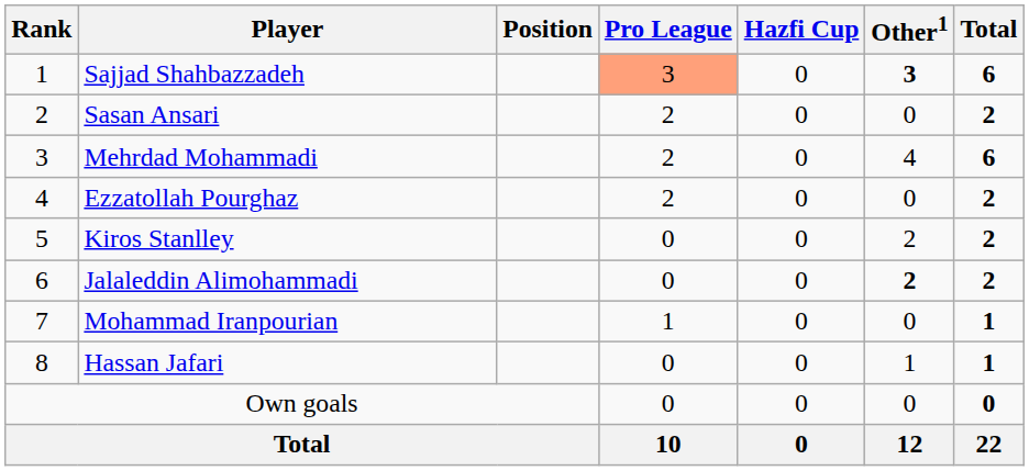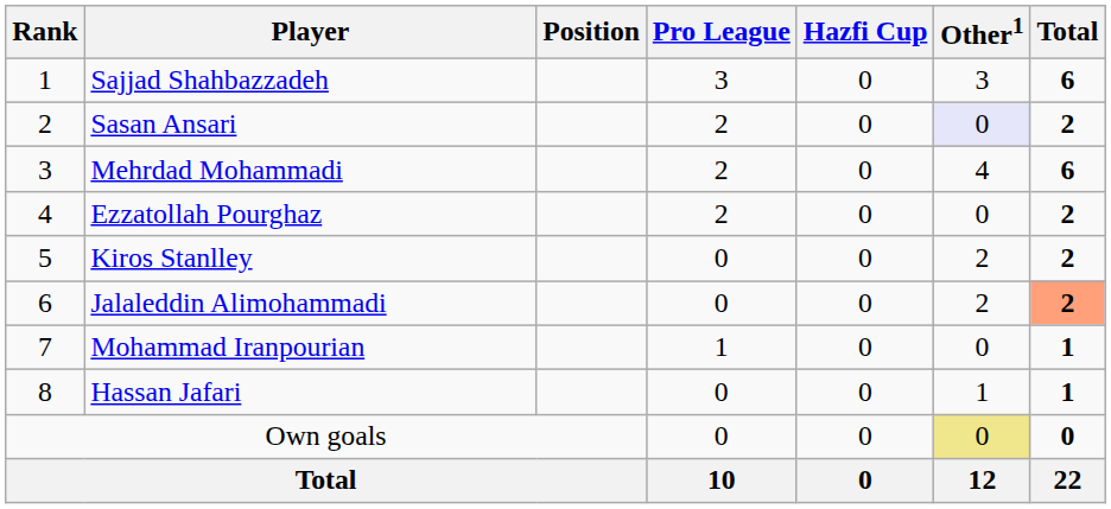Sajjad Shahbazzadeh | Pro League: lightsalmon background -> no background
Sajjad Shahbazzadeh | Other1: bold -> normal
Sasan Ansari | Other1: no background -> lavender background
Jalaleddin Alimohammadi | Other1: bold -> normal
Jalaleddin Alimohammadi | Total: no background -> lightsalmon background
Own goals | Other1: no background -> khaki background
